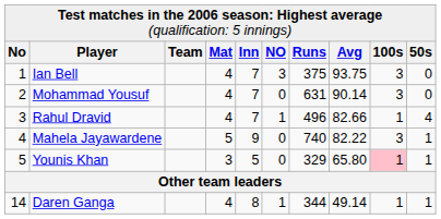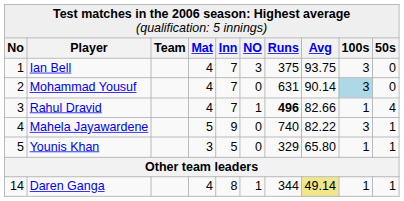Mohammad Yousuf | column 9: no background -> lightblue background
Rahul Dravid | column 7: normal -> bold
Younis Khan | column 9: pink background -> no background
Daren Ganga | column 8: no background -> khaki background
